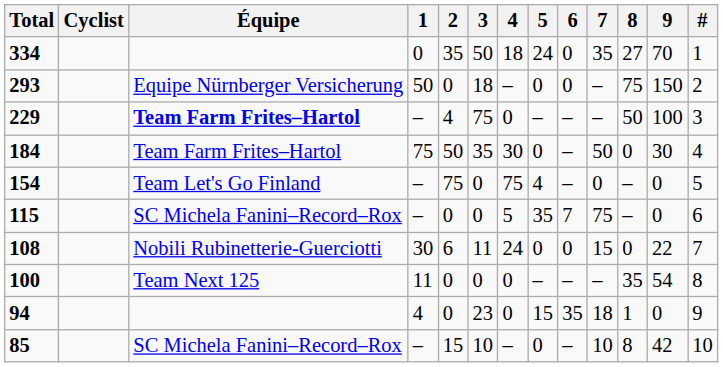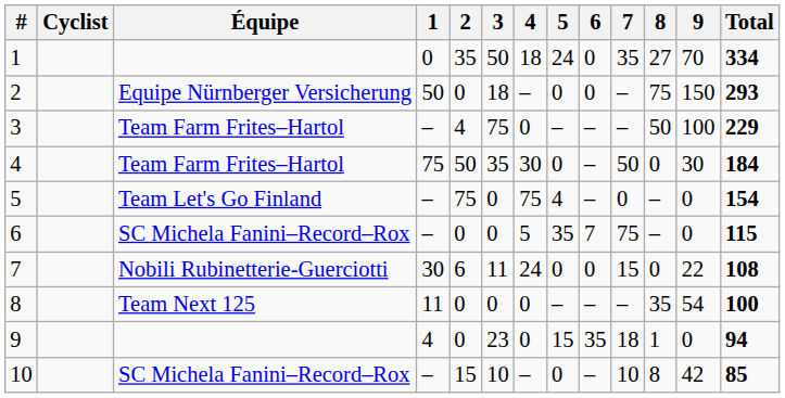columns swapped: # <-> Total
row 4 | Équipe: bold -> normal
